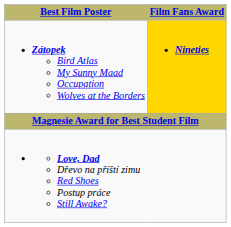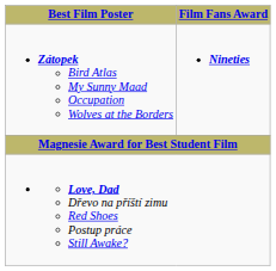row 2 | Film Fans Award: gold background -> no background
